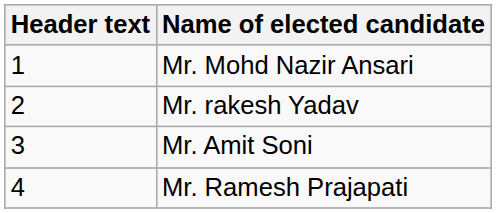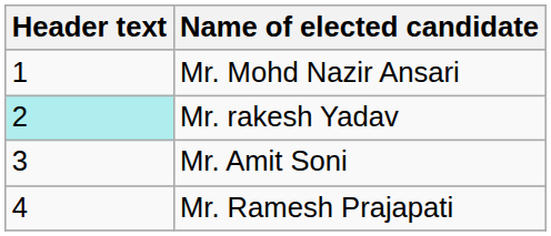Mr. rakesh Yadav | Header text: no background -> paleturquoise background
